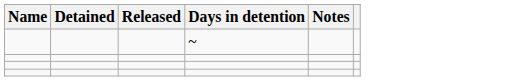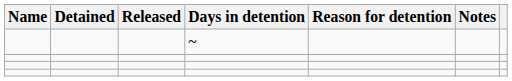+ column: Reason for detention
